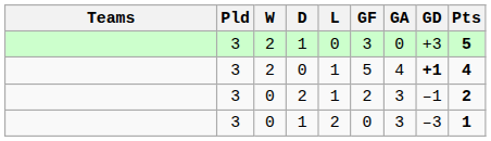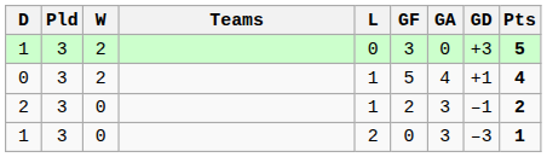columns swapped: Teams <-> D
row 3 | GD: bold -> normal
